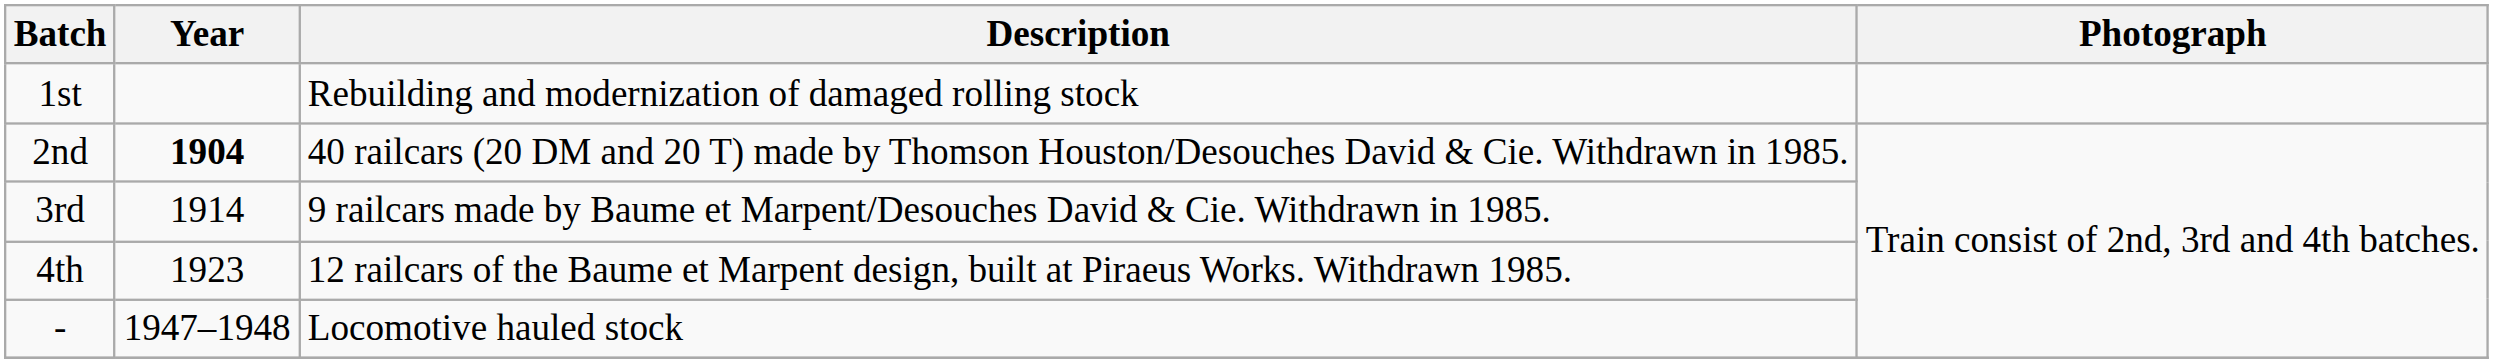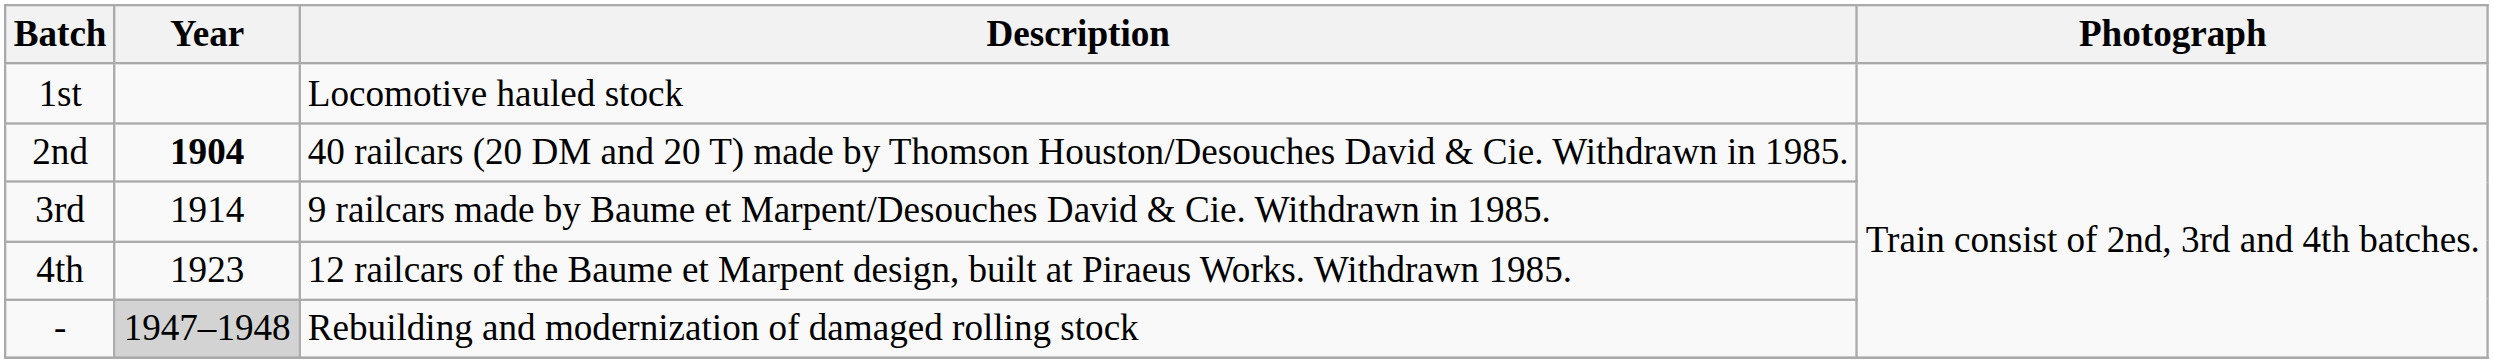1st | Description: Rebuilding and modernization of damaged rolling stock -> Locomotive hauled stock
- | Year: no background -> lightgrey background
- | Description: Locomotive hauled stock -> Rebuilding and modernization of damaged rolling stock
